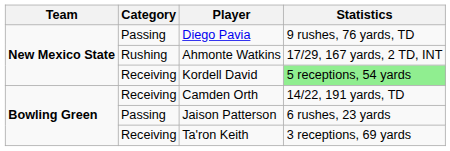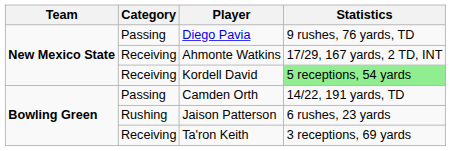Ahmonte Watkins | Category: Rushing -> Receiving
Camden Orth | Category: Receiving -> Passing
Jaison Patterson | Category: Passing -> Rushing
